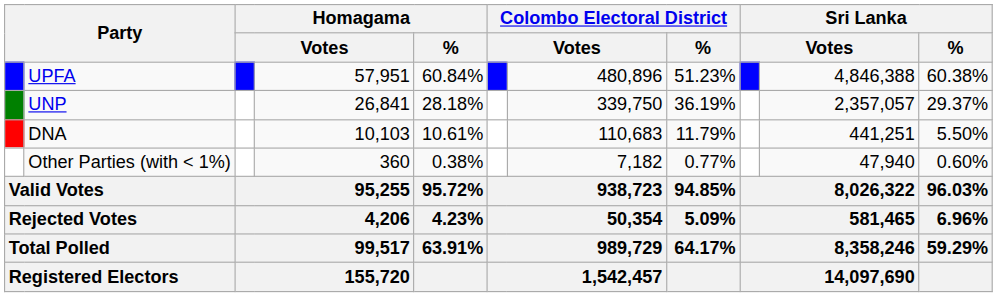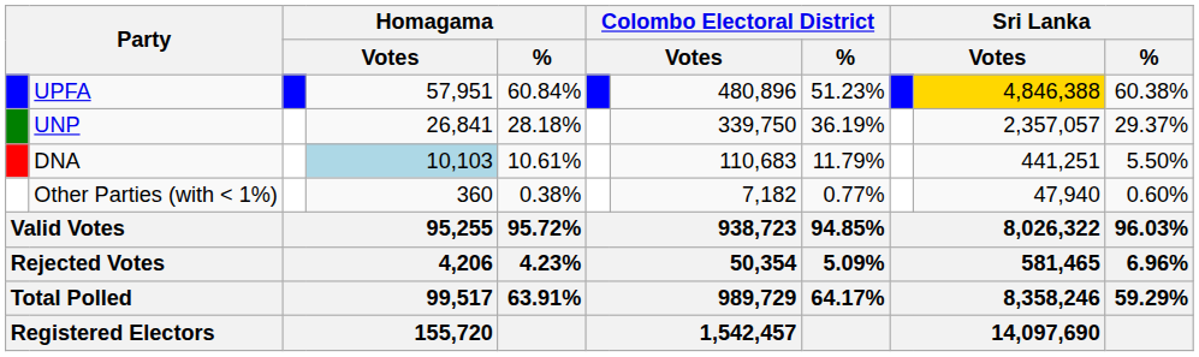UPFA | column 10: no background -> gold background
DNA | column 4: no background -> lightblue background
